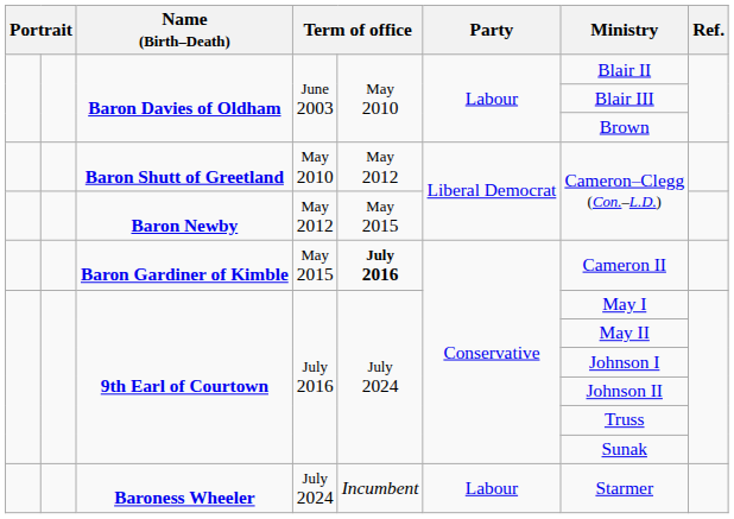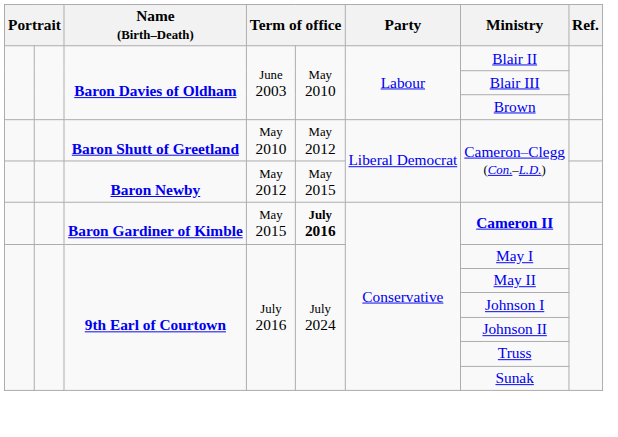Baron Gardiner of Kimble | Ministry: normal -> bold
- row: Baroness Wheeler | July 2024 | Incumbent | Labour | Starmer
